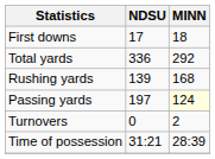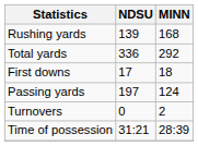rows swapped: First downs <-> Rushing yards
Passing yards | MINN: lightyellow background -> no background
